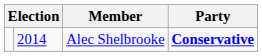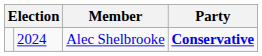Alec Shelbrooke | column 2: 2014 -> 2024
